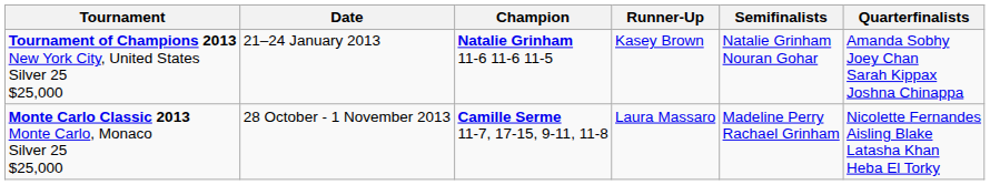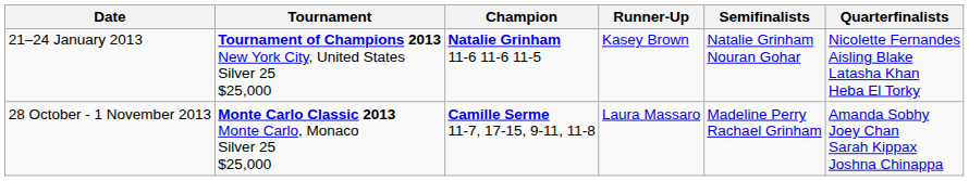columns swapped: Tournament <-> Date
row 2 | Quarterfinalists: Amanda Sobhy Joey Chan Sarah Kippax Joshna Chinappa -> Nicolette Fernandes Aisling Blake Latasha Khan Heba El Torky
row 3 | Quarterfinalists: Nicolette Fernandes Aisling Blake Latasha Khan Heba El Torky -> Amanda Sobhy Joey Chan Sarah Kippax Joshna Chinappa
